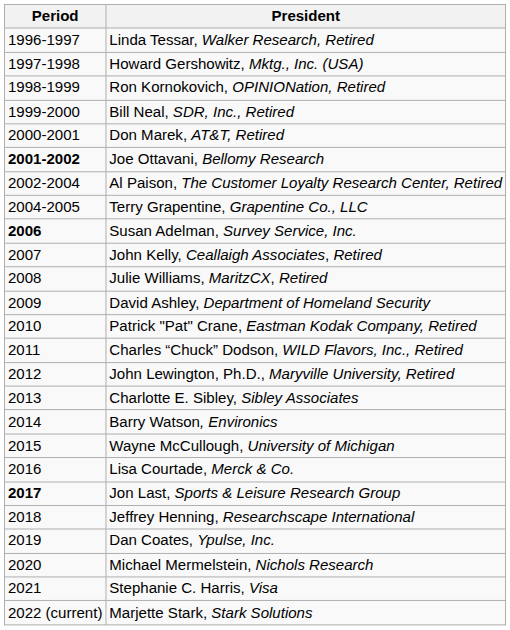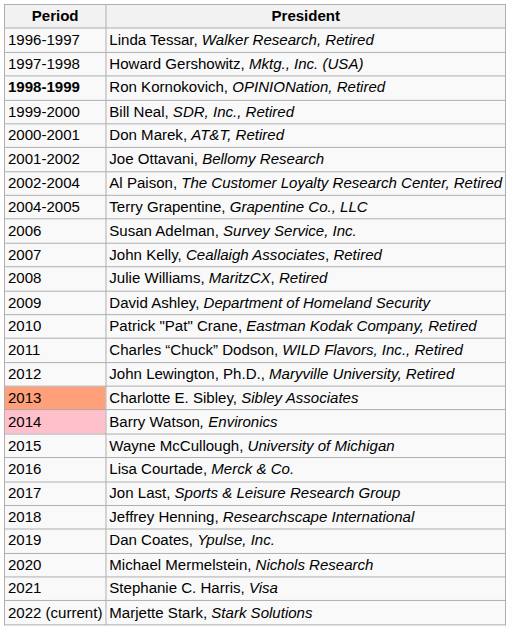Ron Kornokovich, OPINIONation, Retired | Period: normal -> bold
Joe Ottavani, Bellomy Research | Period: bold -> normal
Susan Adelman, Survey Service, Inc. | Period: bold -> normal
Charlotte E. Sibley, Sibley Associates | Period: no background -> lightsalmon background
Barry Watson, Environics | Period: no background -> pink background
Jon Last, Sports & Leisure Research Group | Period: bold -> normal
